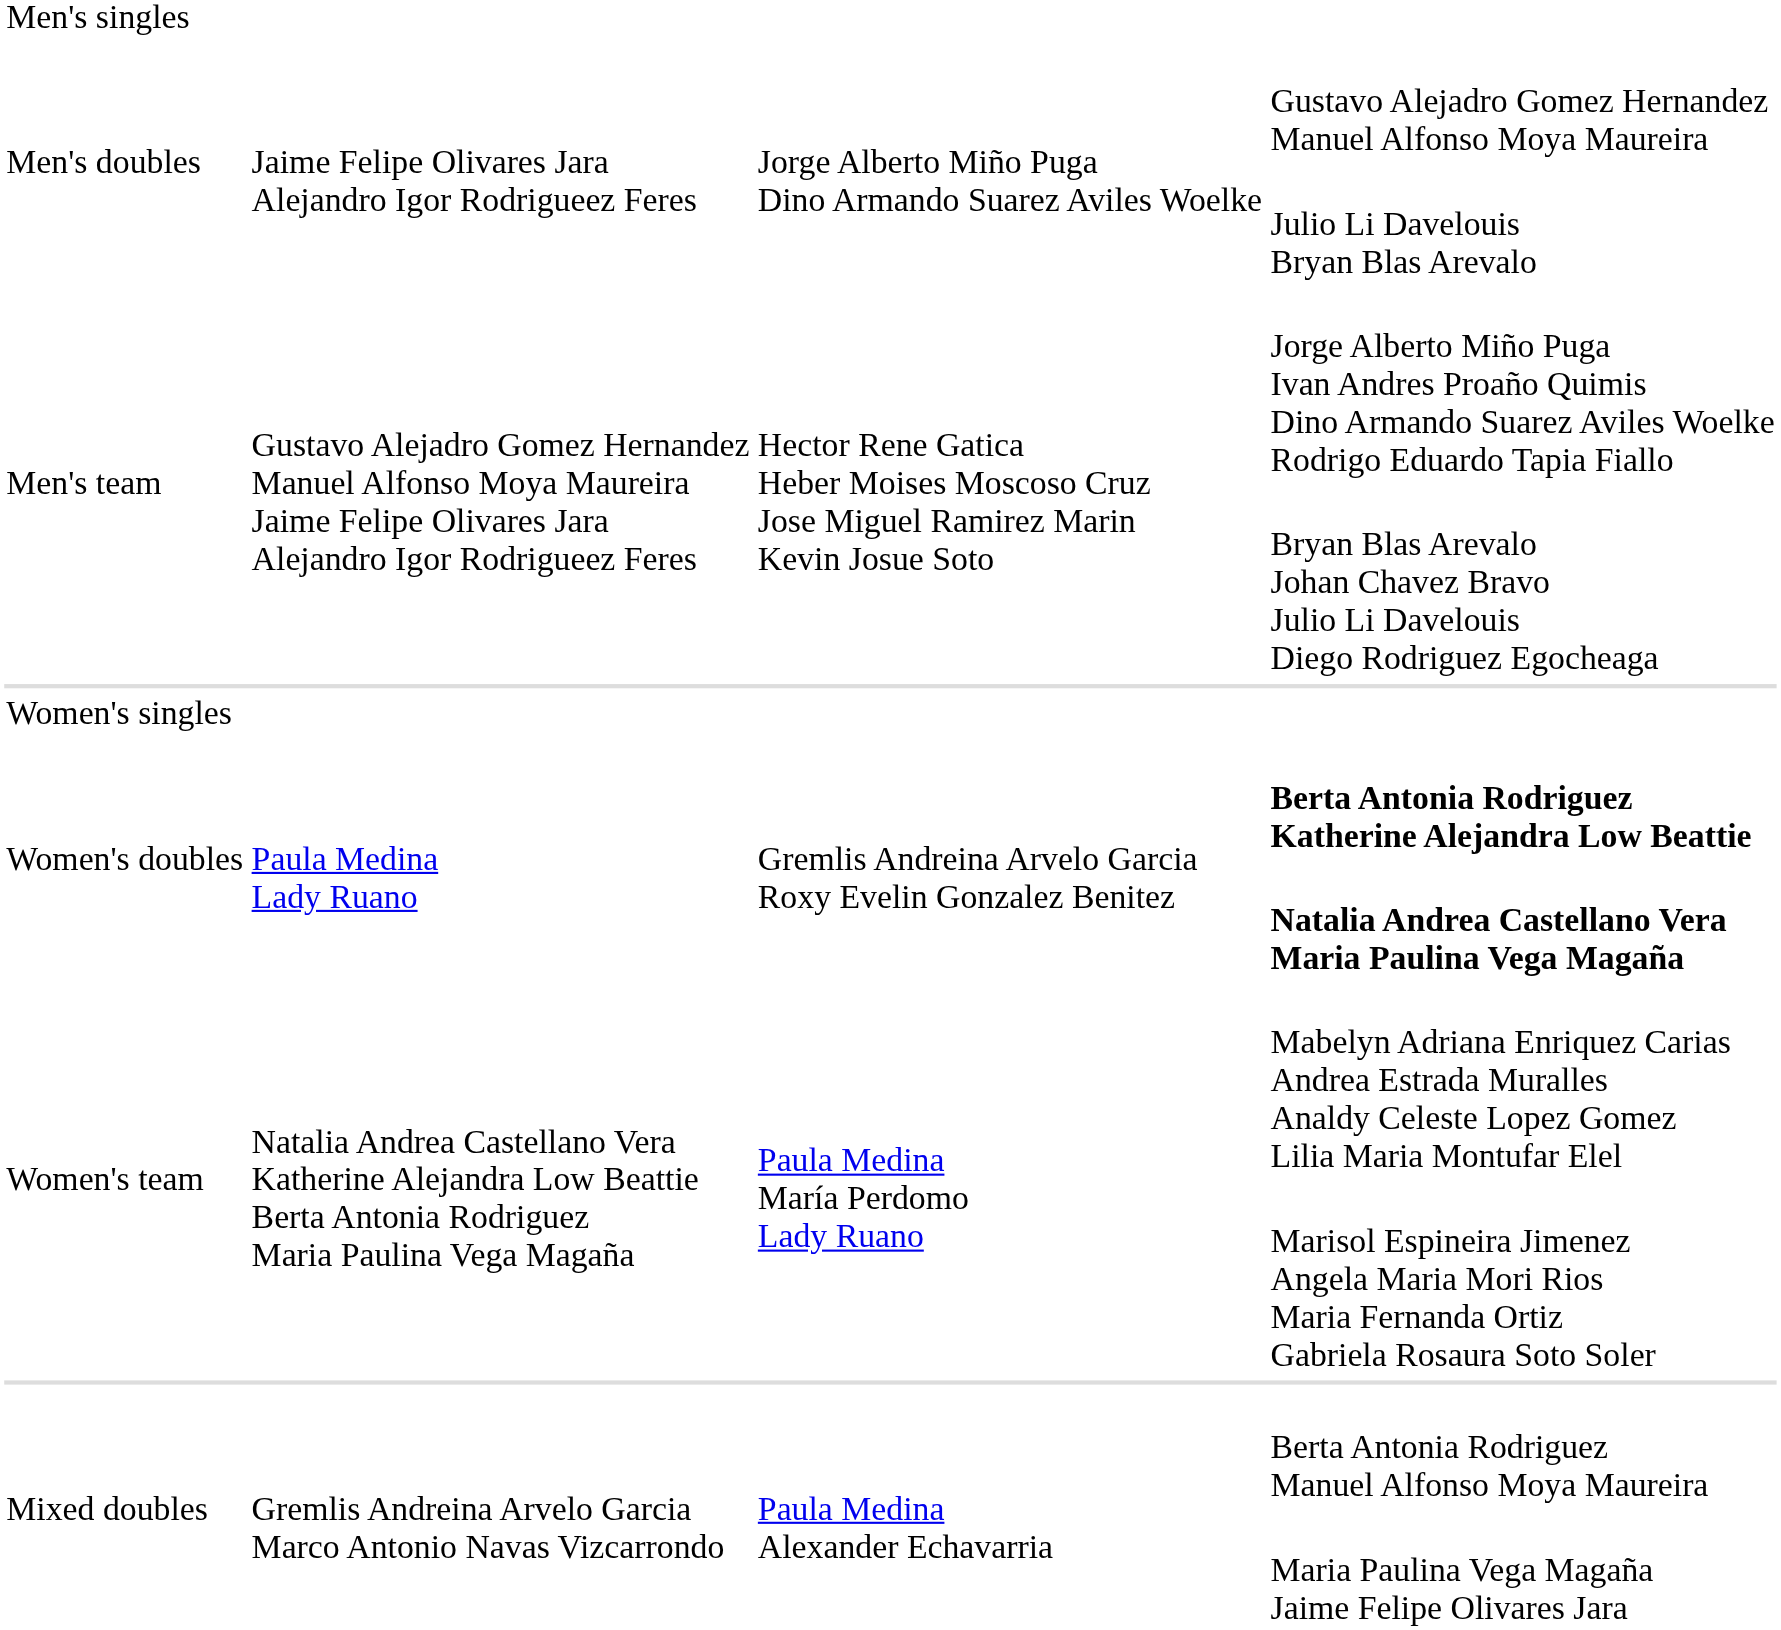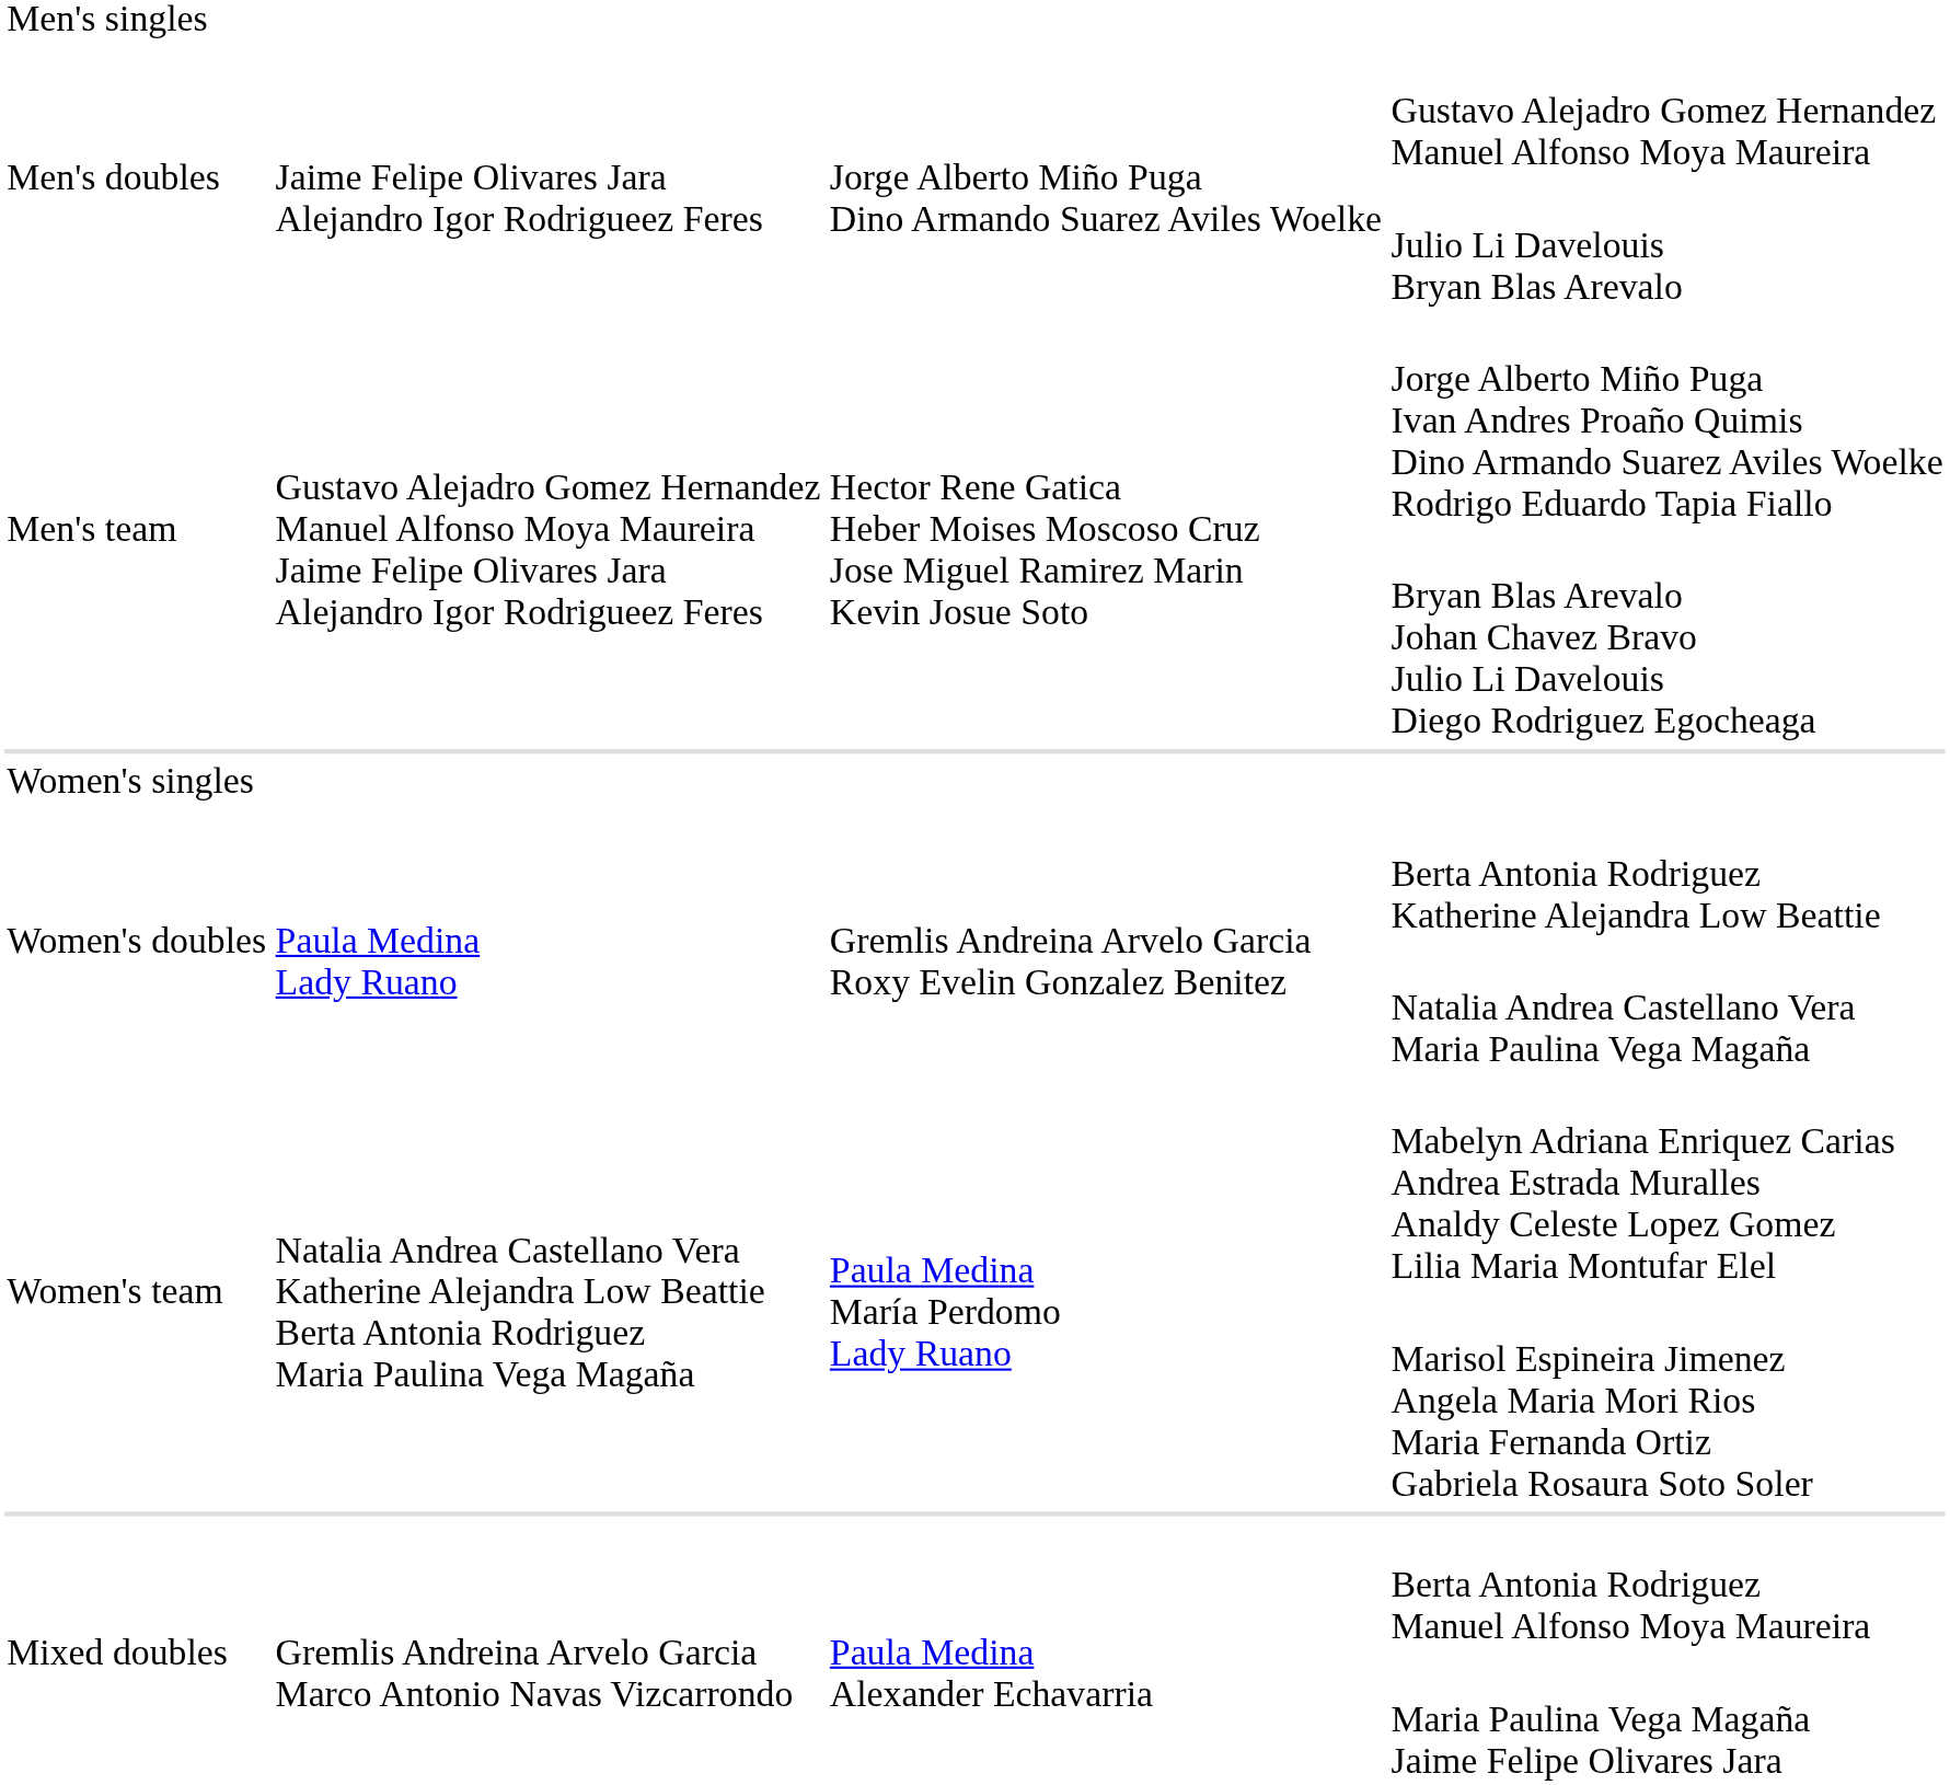Berta Antonia Rodriguez Katherine Alejandra Low Beattie | column 4: bold -> normal
Natalia Andrea Castellano Vera Maria Paulina Vega Magaña | column 4: bold -> normal
